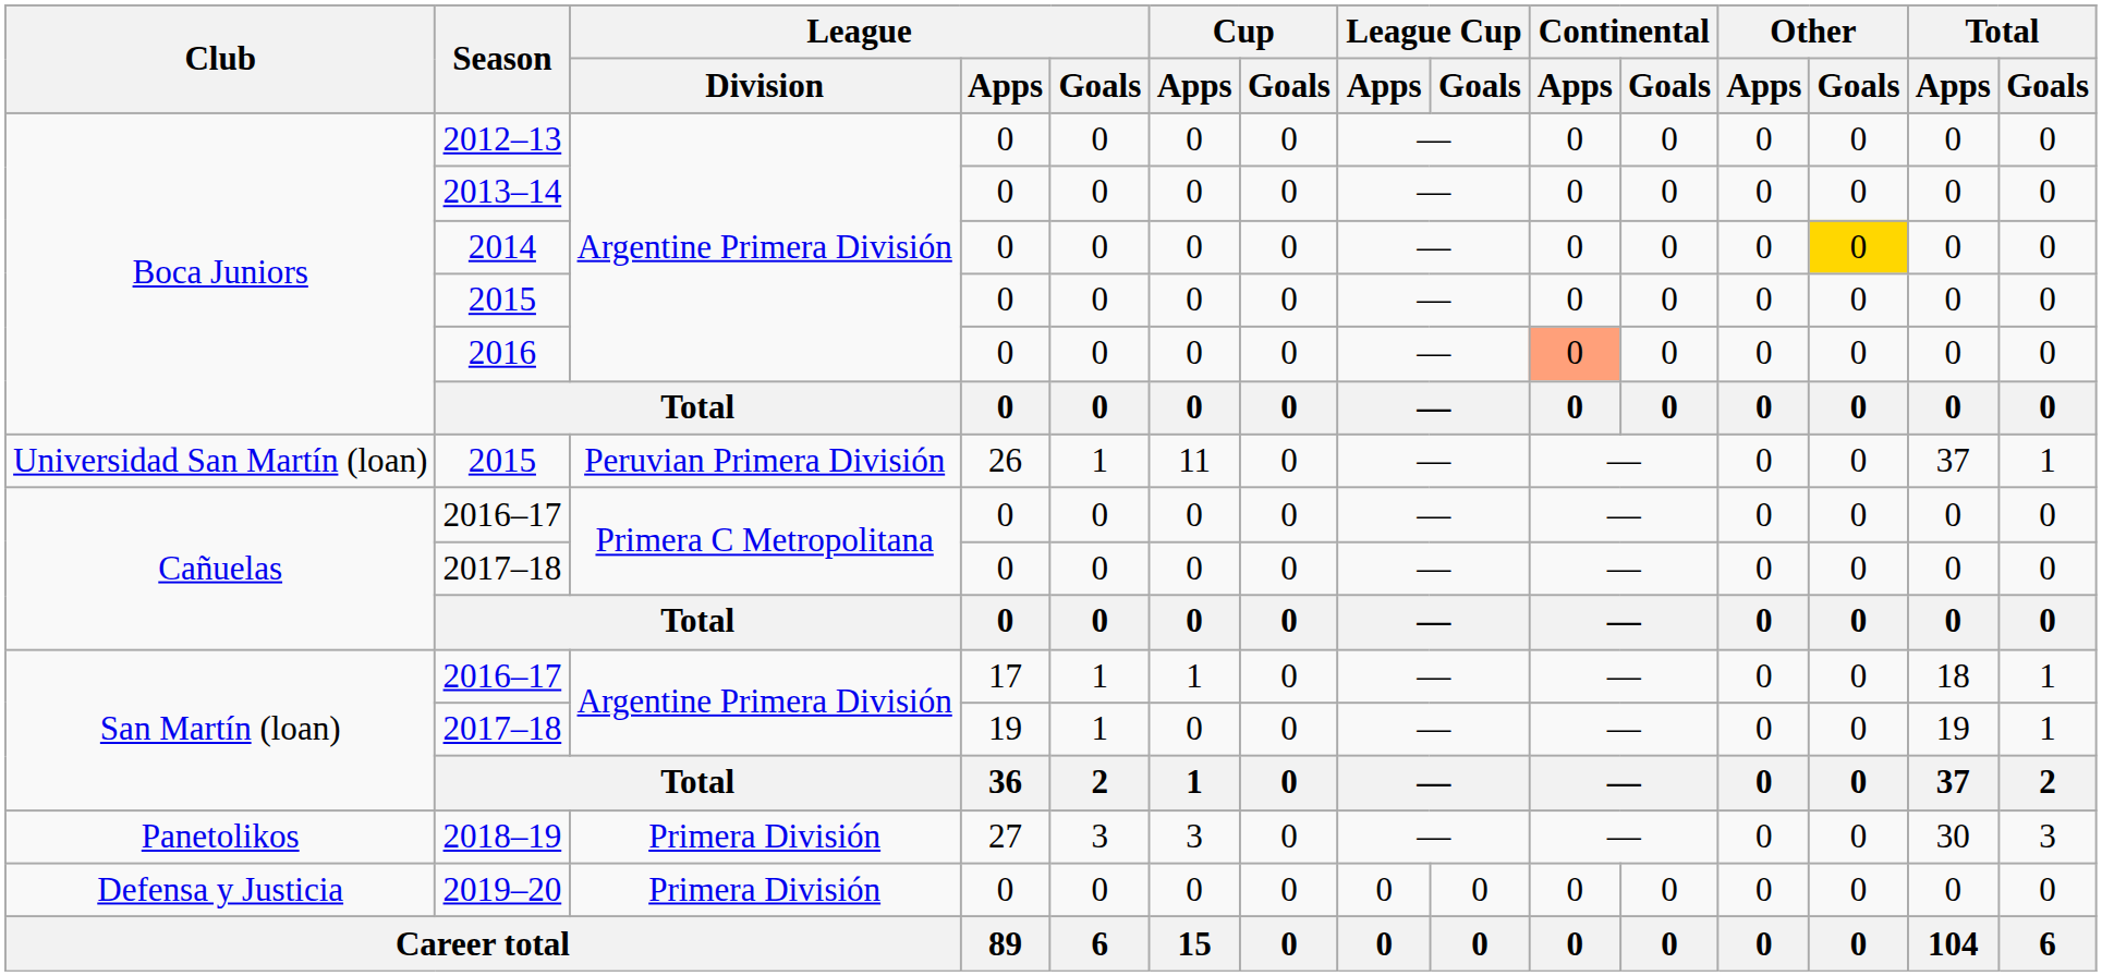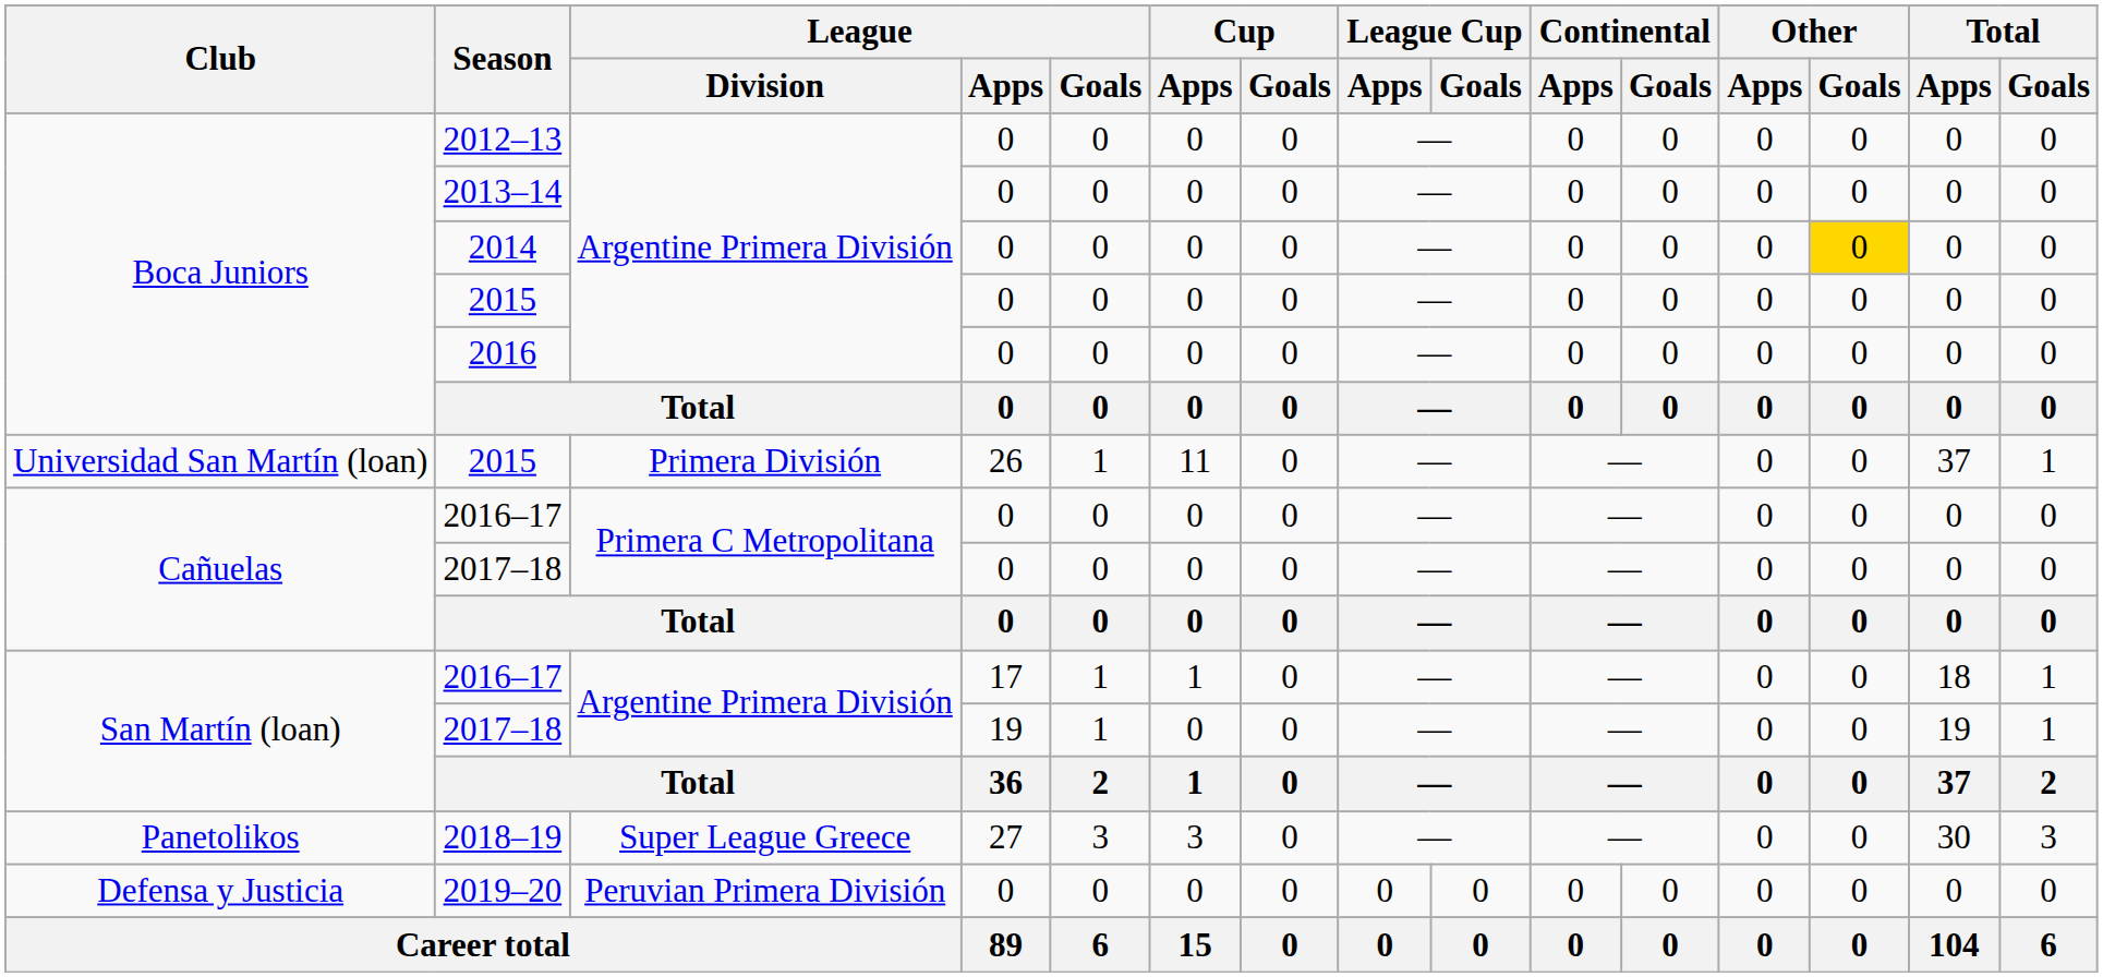2016 | Continental / Apps: lightsalmon background -> no background
Universidad San Martín (loan) / 2015 | League / Division: Peruvian Primera División -> Primera División
2018–19 | League / Division: Primera División -> Super League Greece
2019–20 | League / Division: Primera División -> Peruvian Primera División
